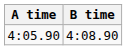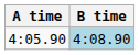4:05.90 | B time: no background -> lightblue background
